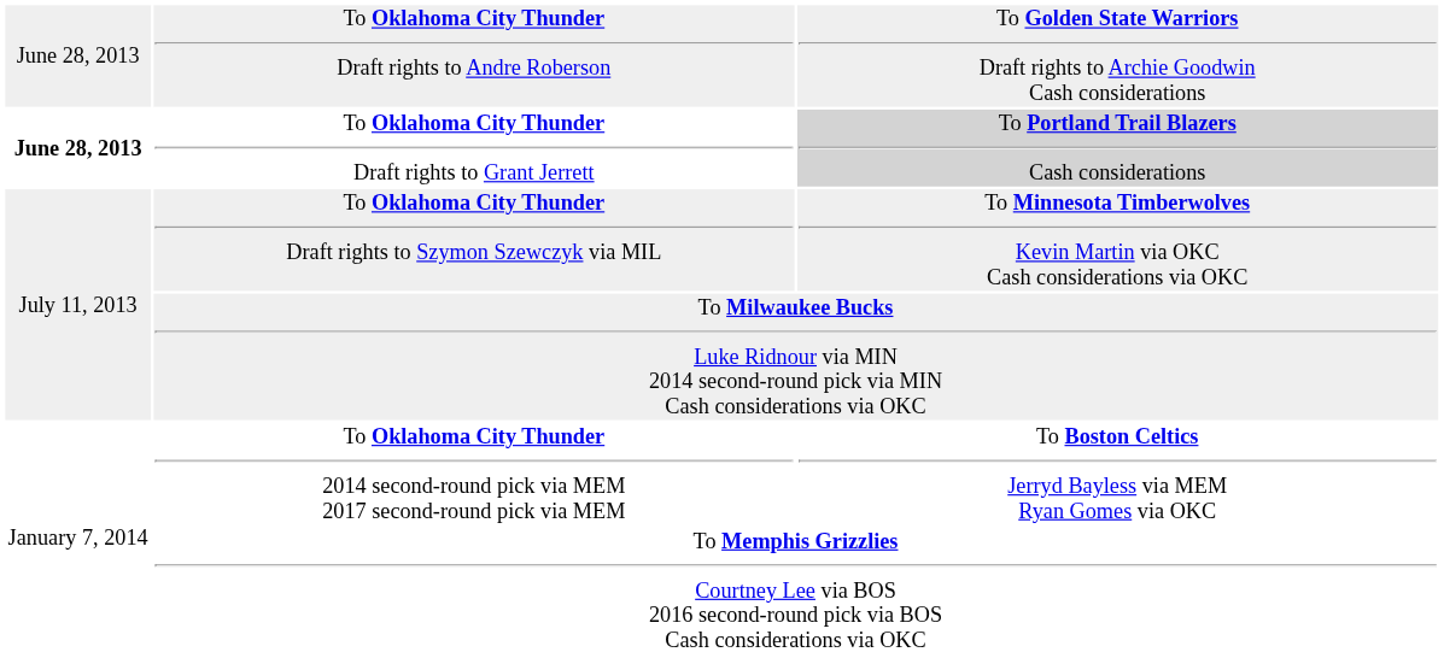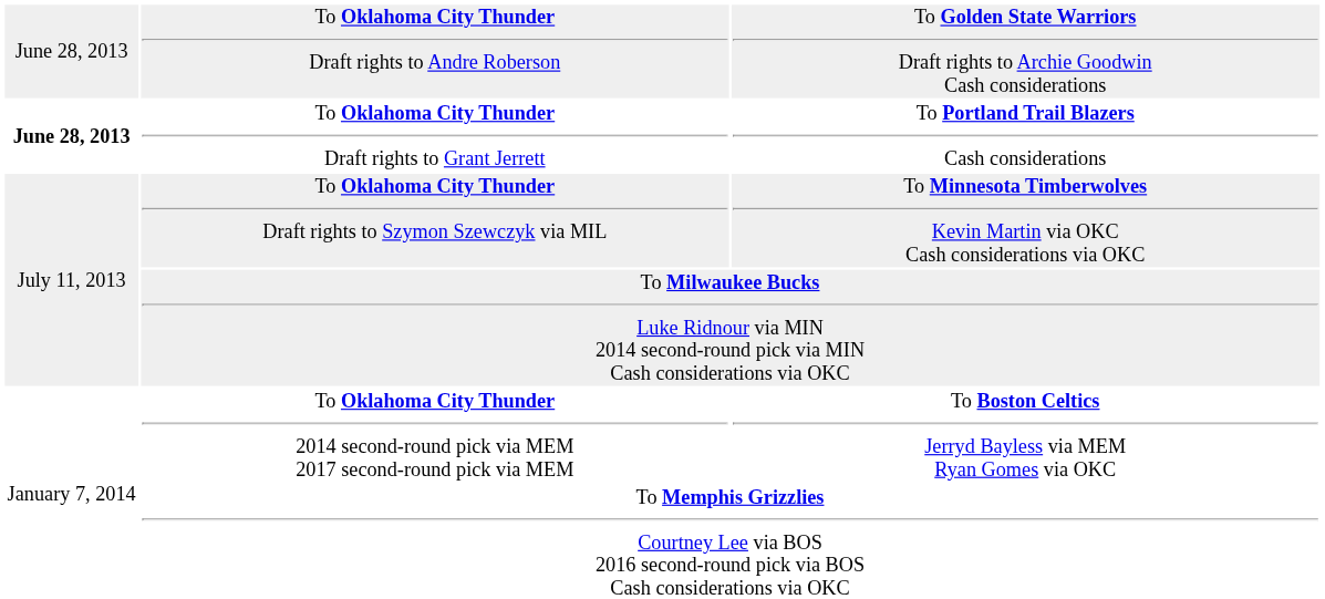To Oklahoma City Thunder Draft rights to Grant Jerrett | column 3: lightgrey background -> no background
